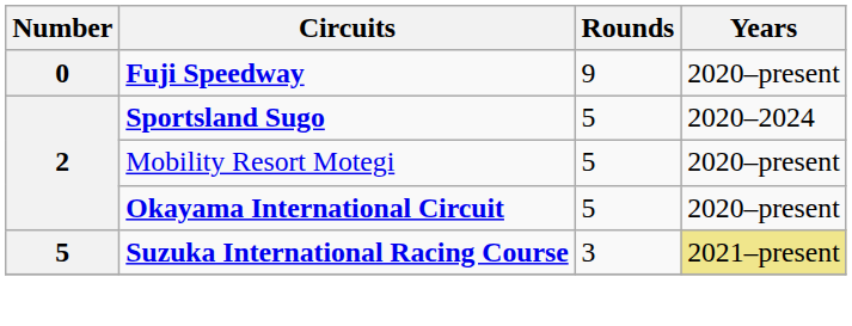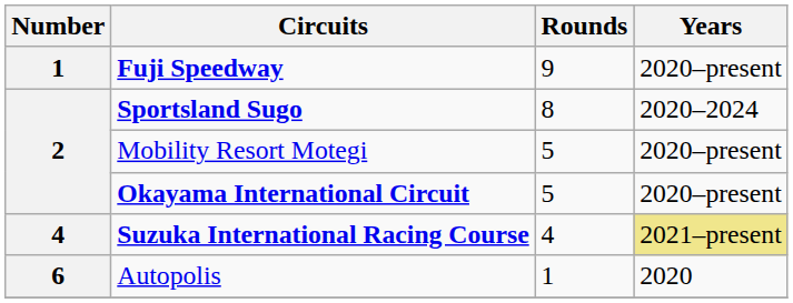Fuji Speedway | Number: 0 -> 1
Sportsland Sugo | Rounds: 5 -> 8
Suzuka International Racing Course | Number: 5 -> 4
Suzuka International Racing Course | Rounds: 3 -> 4
+ row: 6 | Autopolis | 1 | 2020
